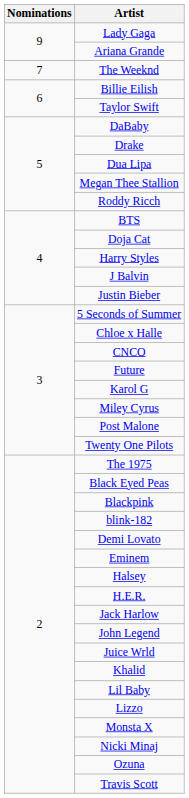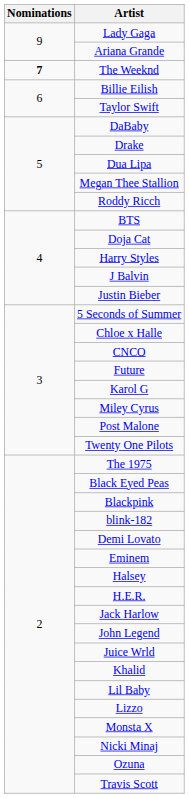The Weeknd | Nominations: normal -> bold
